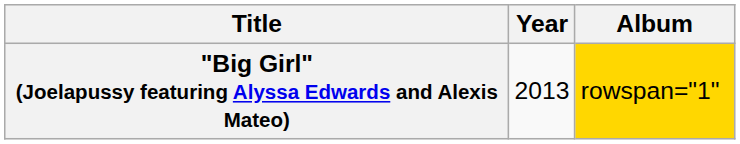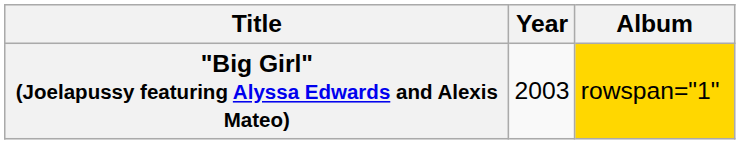row 2 | Year: 2013 -> 2003
